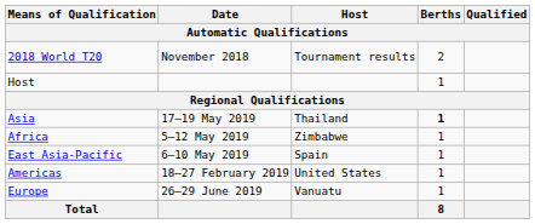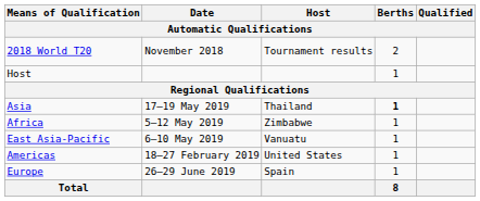East Asia-Pacific | Host: Spain -> Vanuatu
Europe | Host: Vanuatu -> Spain
